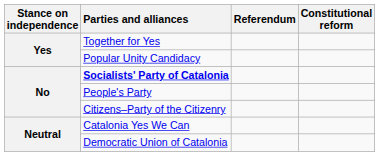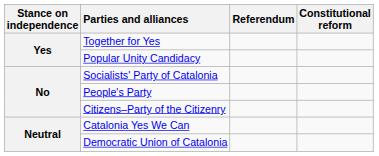Socialists' Party of Catalonia | Parties and alliances: bold -> normal
